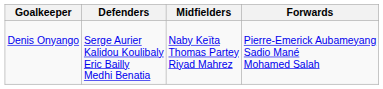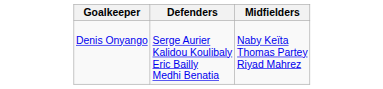- column: Forwards | Pierre-Emerick Aubameyang Sadio Mané Mohamed Salah
